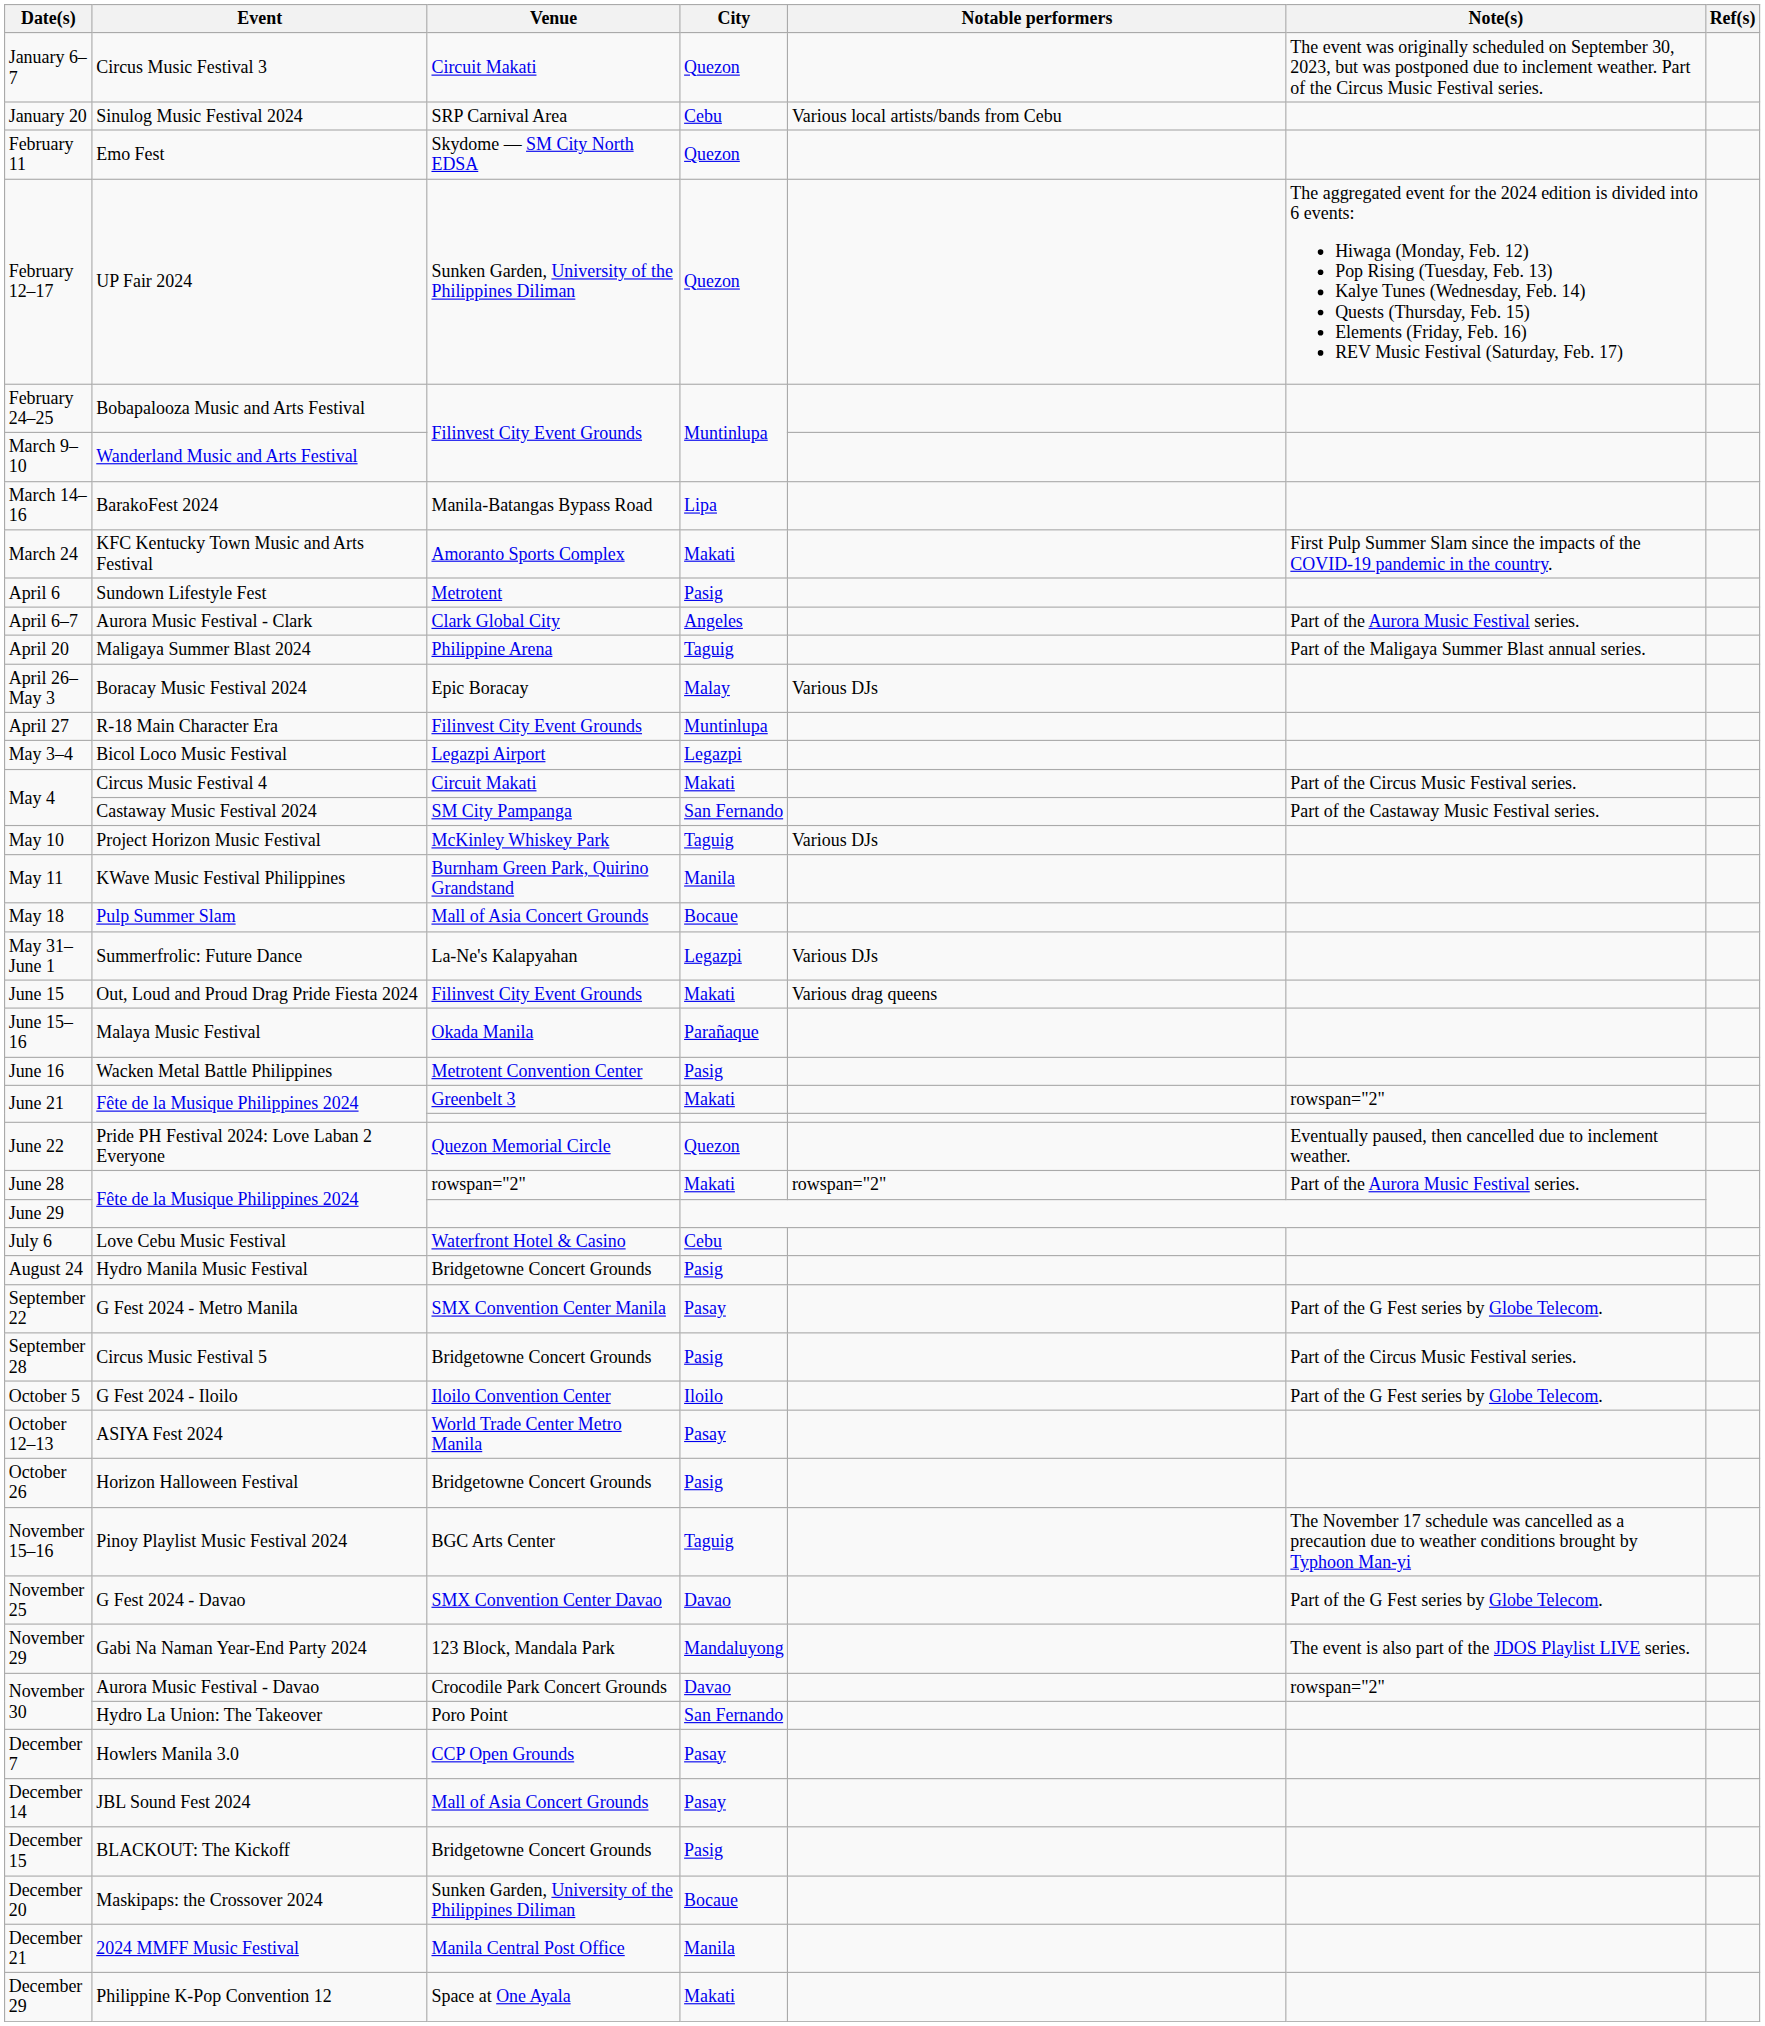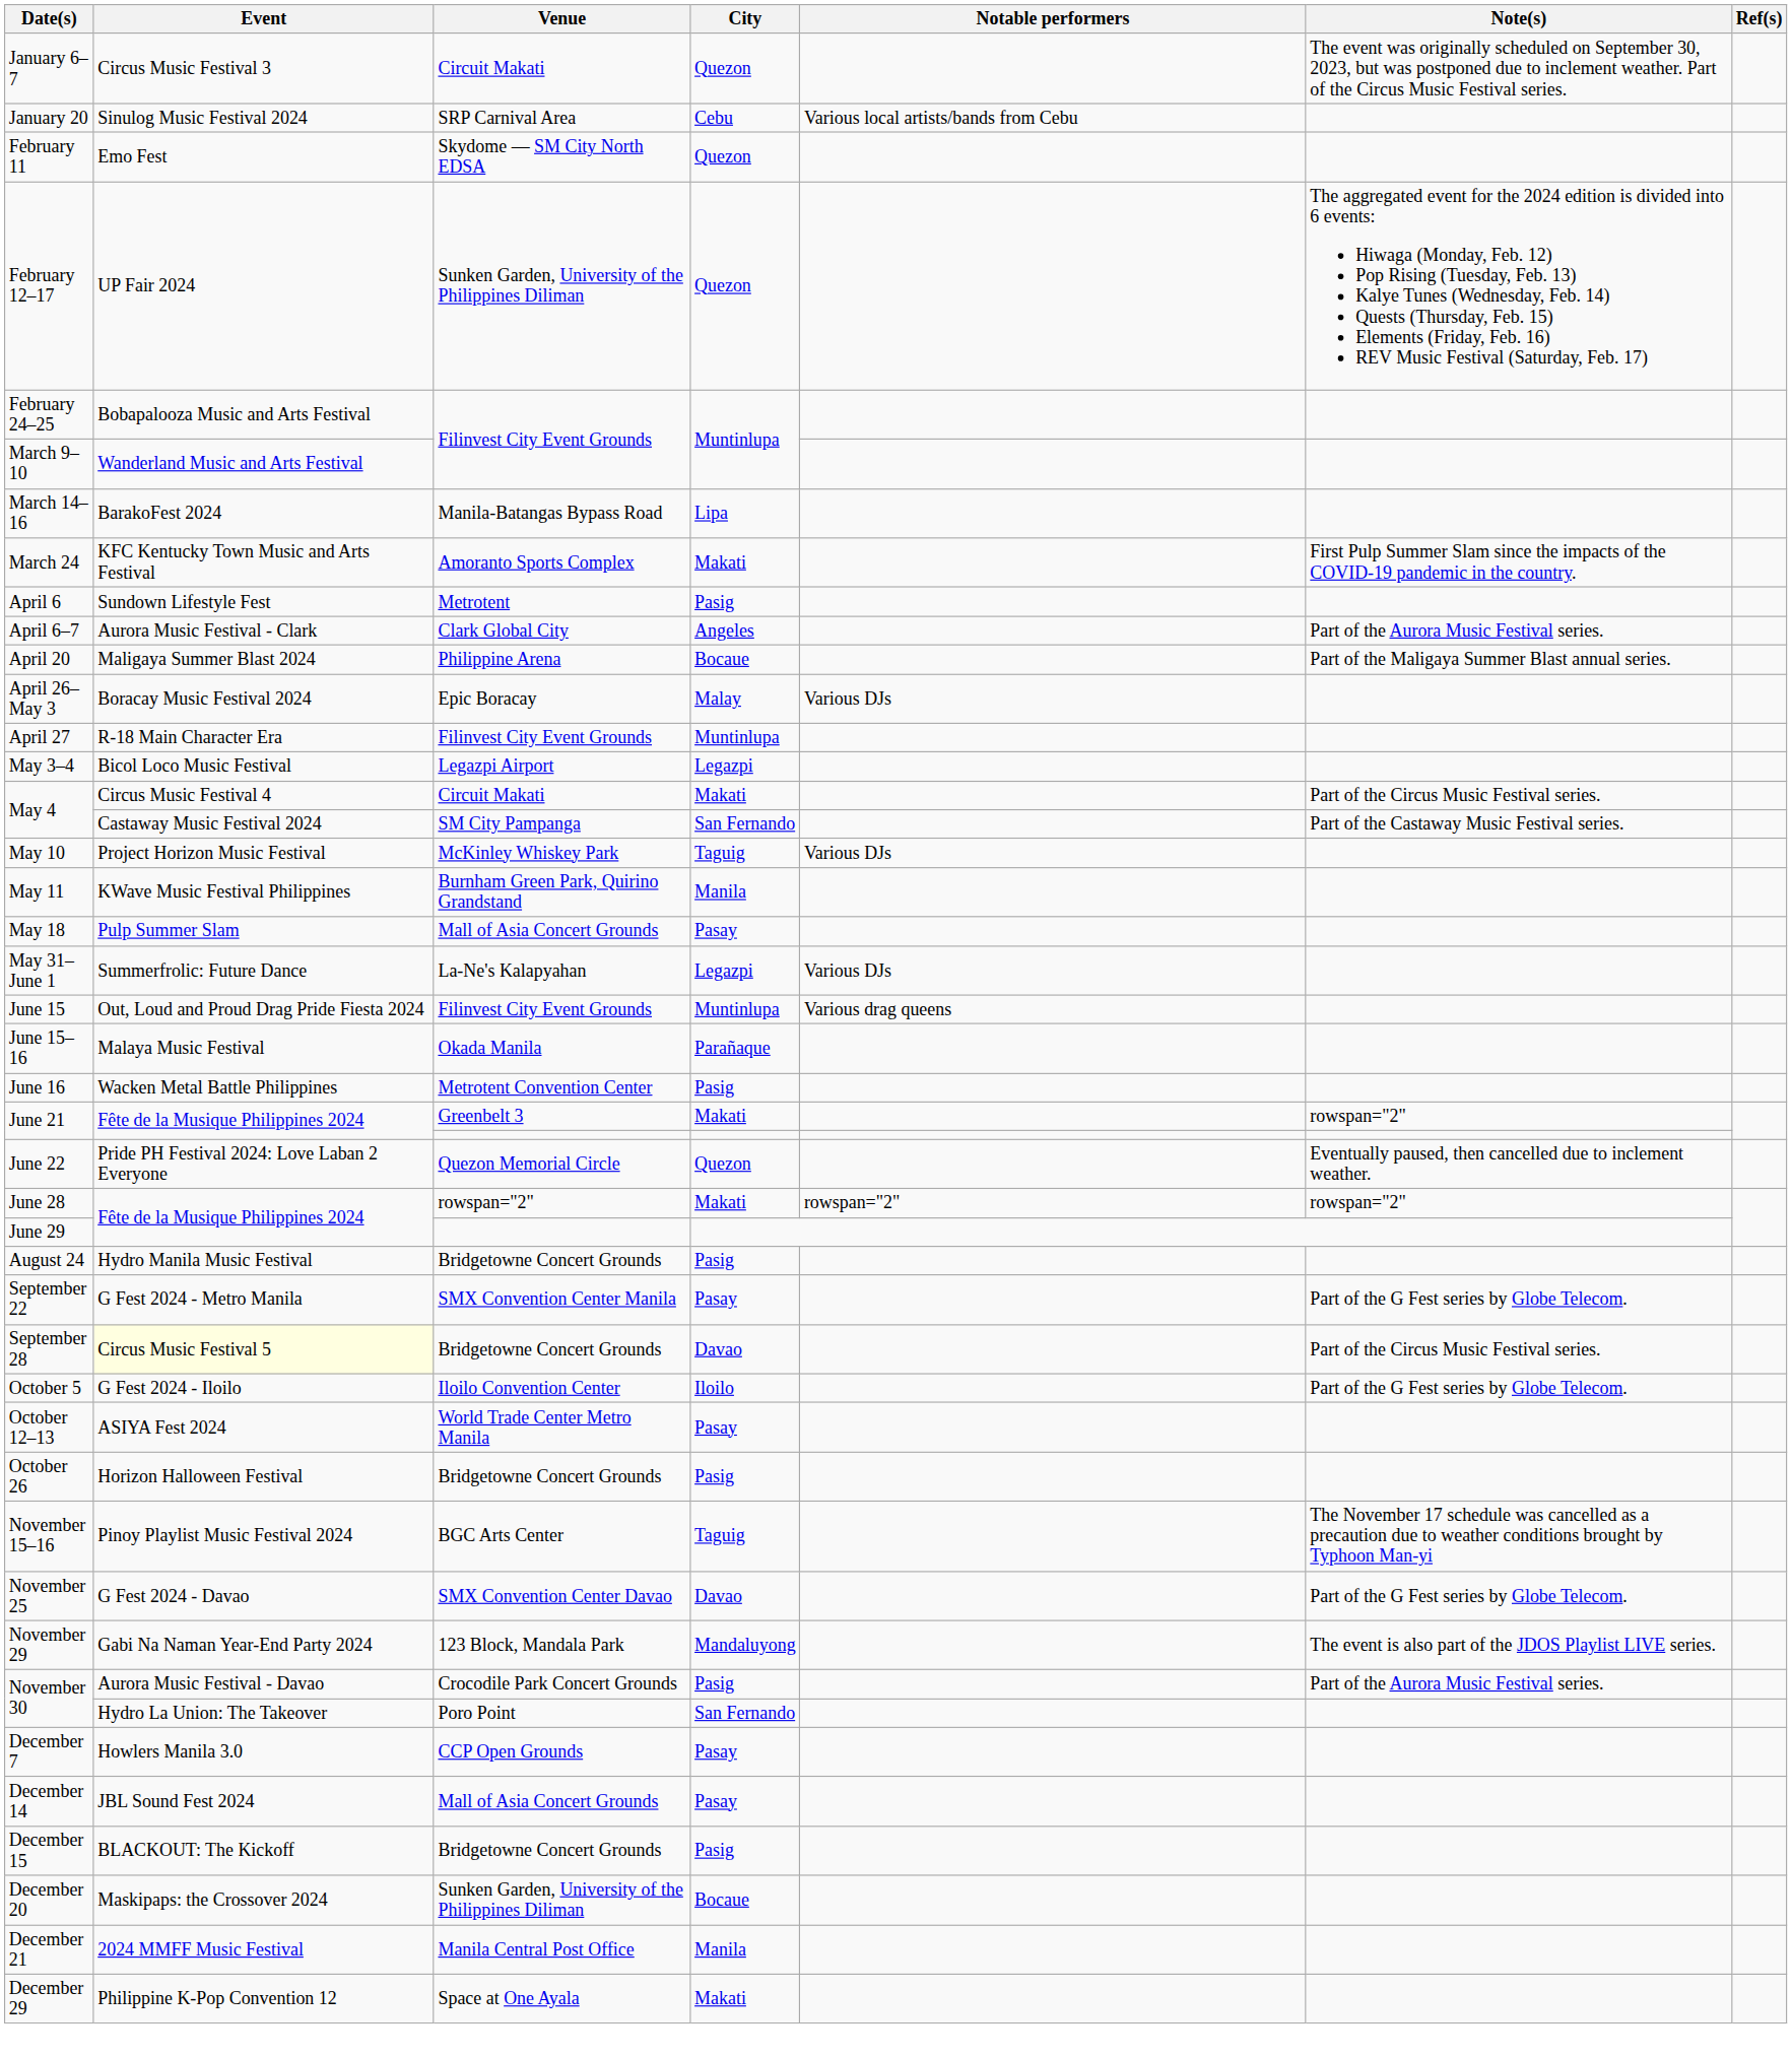April 20 | City: Taguig -> Bocaue
May 18 | City: Bocaue -> Pasay
June 15 | City: Makati -> Muntinlupa
June 28 | Note(s): Part of the Aurora Music Festival series. -> rowspan="2"
- row: July 6 | Love Cebu Music Festival | Waterfront Hotel & Casino | Cebu
September 28 | Event: no background -> lightyellow background
September 28 | City: Pasig -> Davao
November 30 / Crocodile Park Concert Grounds | City: Davao -> Pasig
November 30 / Crocodile Park Concert Grounds | Note(s): rowspan="2" -> Part of the Aurora Music Festival series.
